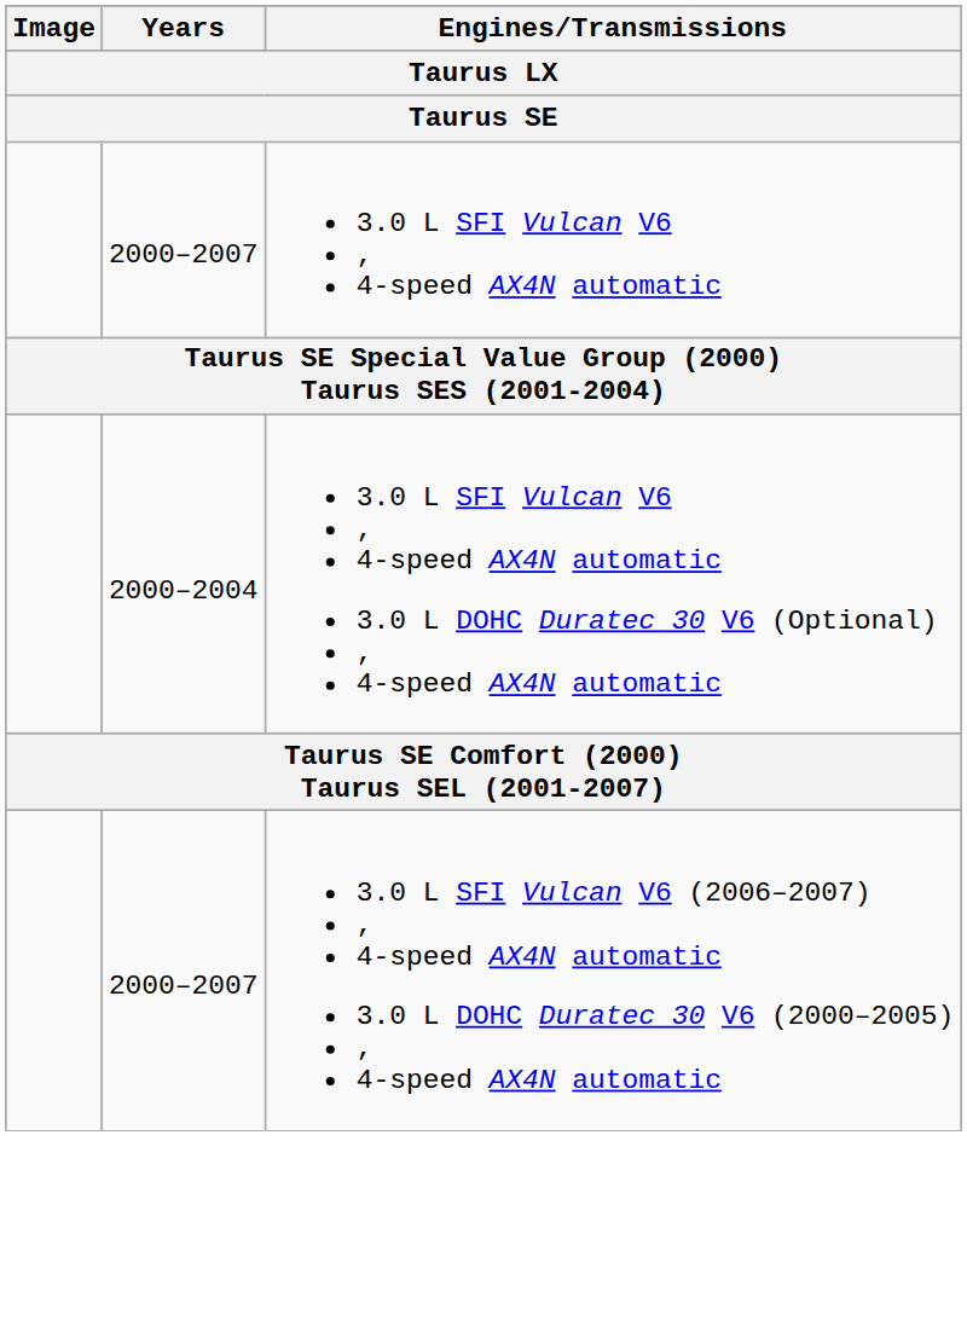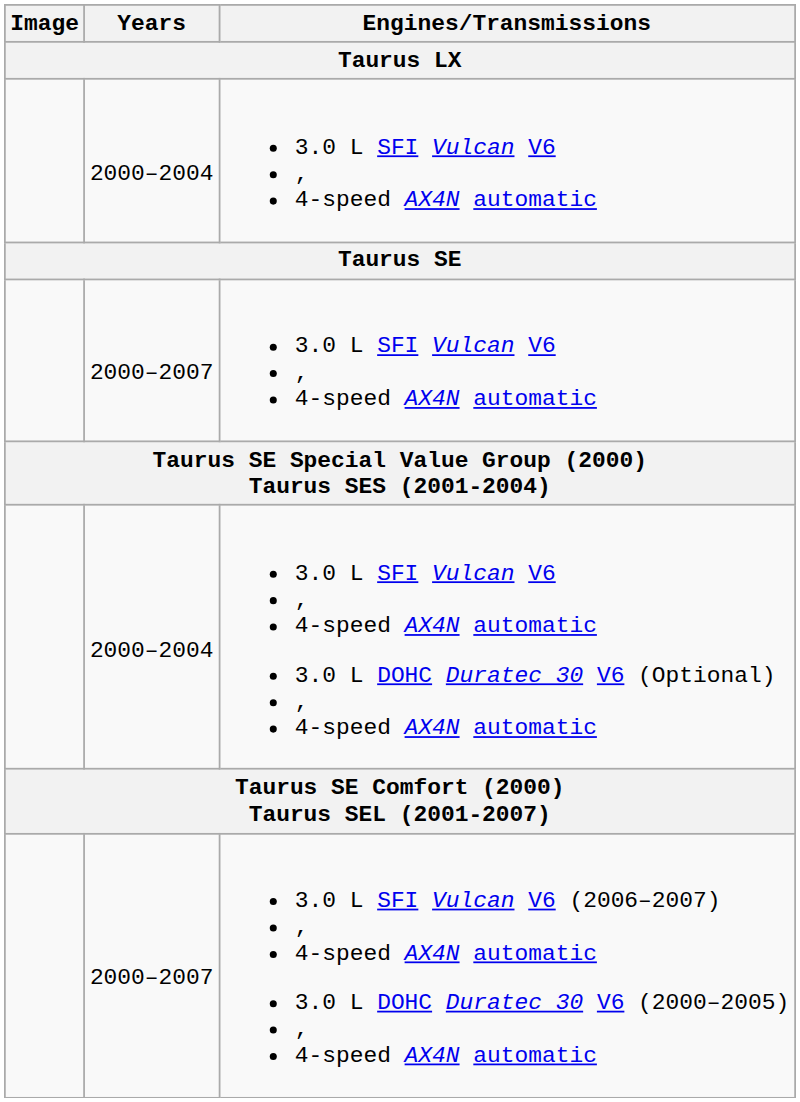+ row: 2000–2004 | 3.0 L SFI Vulcan V6 , 4-speed AX4N automatic
